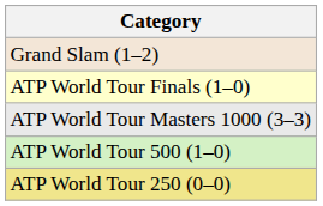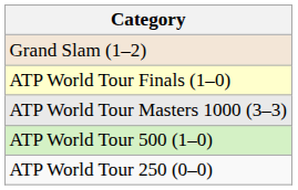row 6 | column 1: khaki background -> no background
